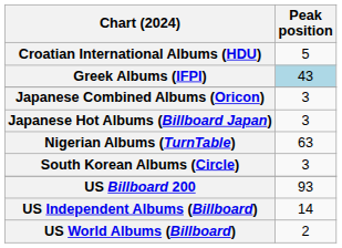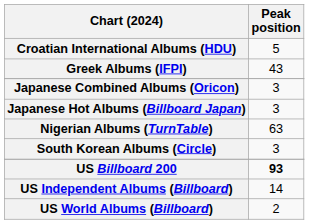Greek Albums (IFPI) | Peak position: lightblue background -> no background
US Billboard 200 | Peak position: normal -> bold
